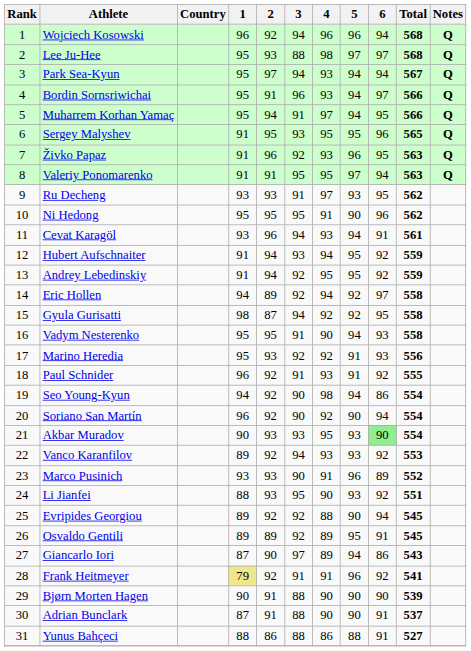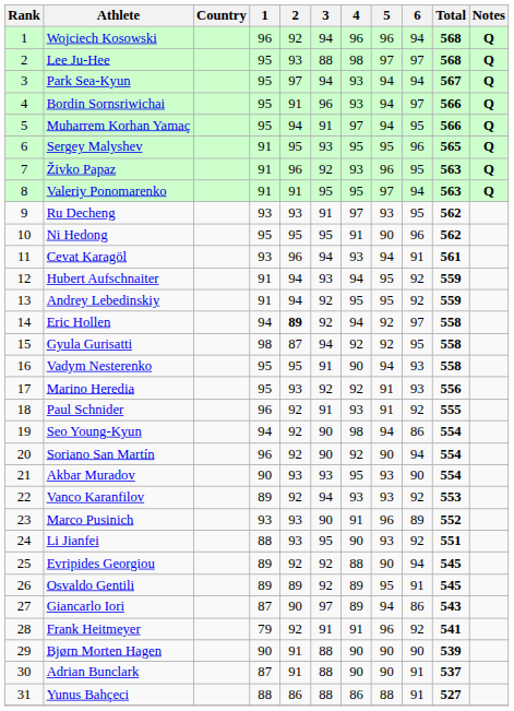Eric Hollen | 2: normal -> bold
Akbar Muradov | 6: lightgreen background -> no background
Frank Heitmeyer | 1: khaki background -> no background
